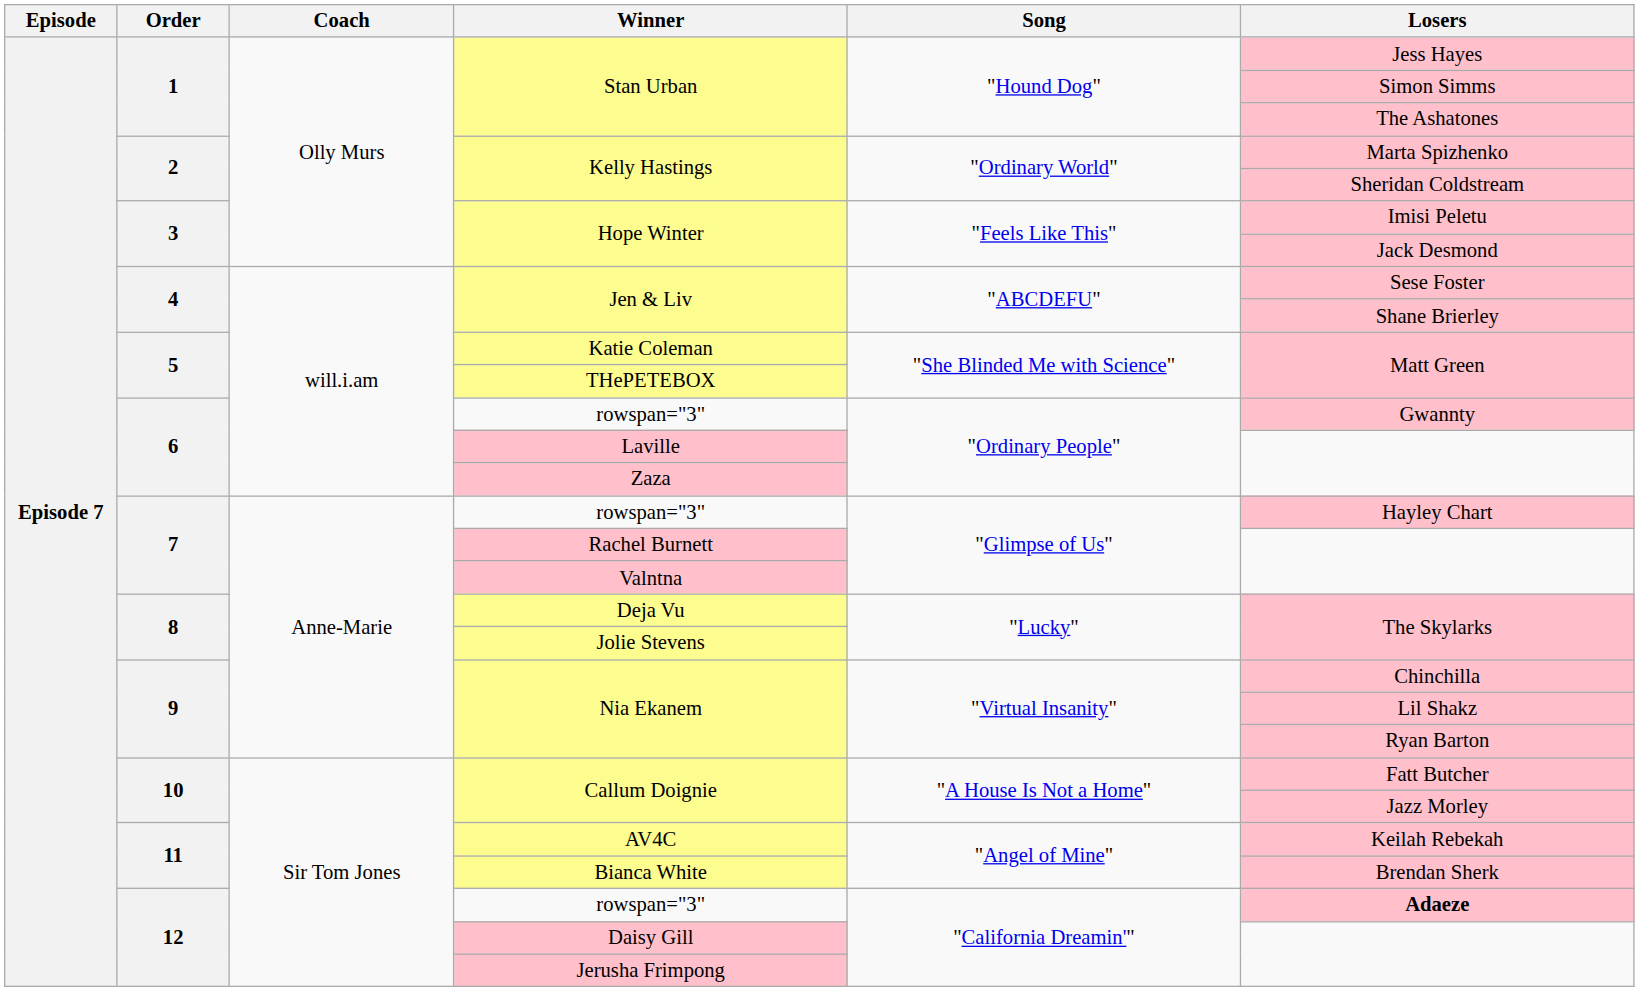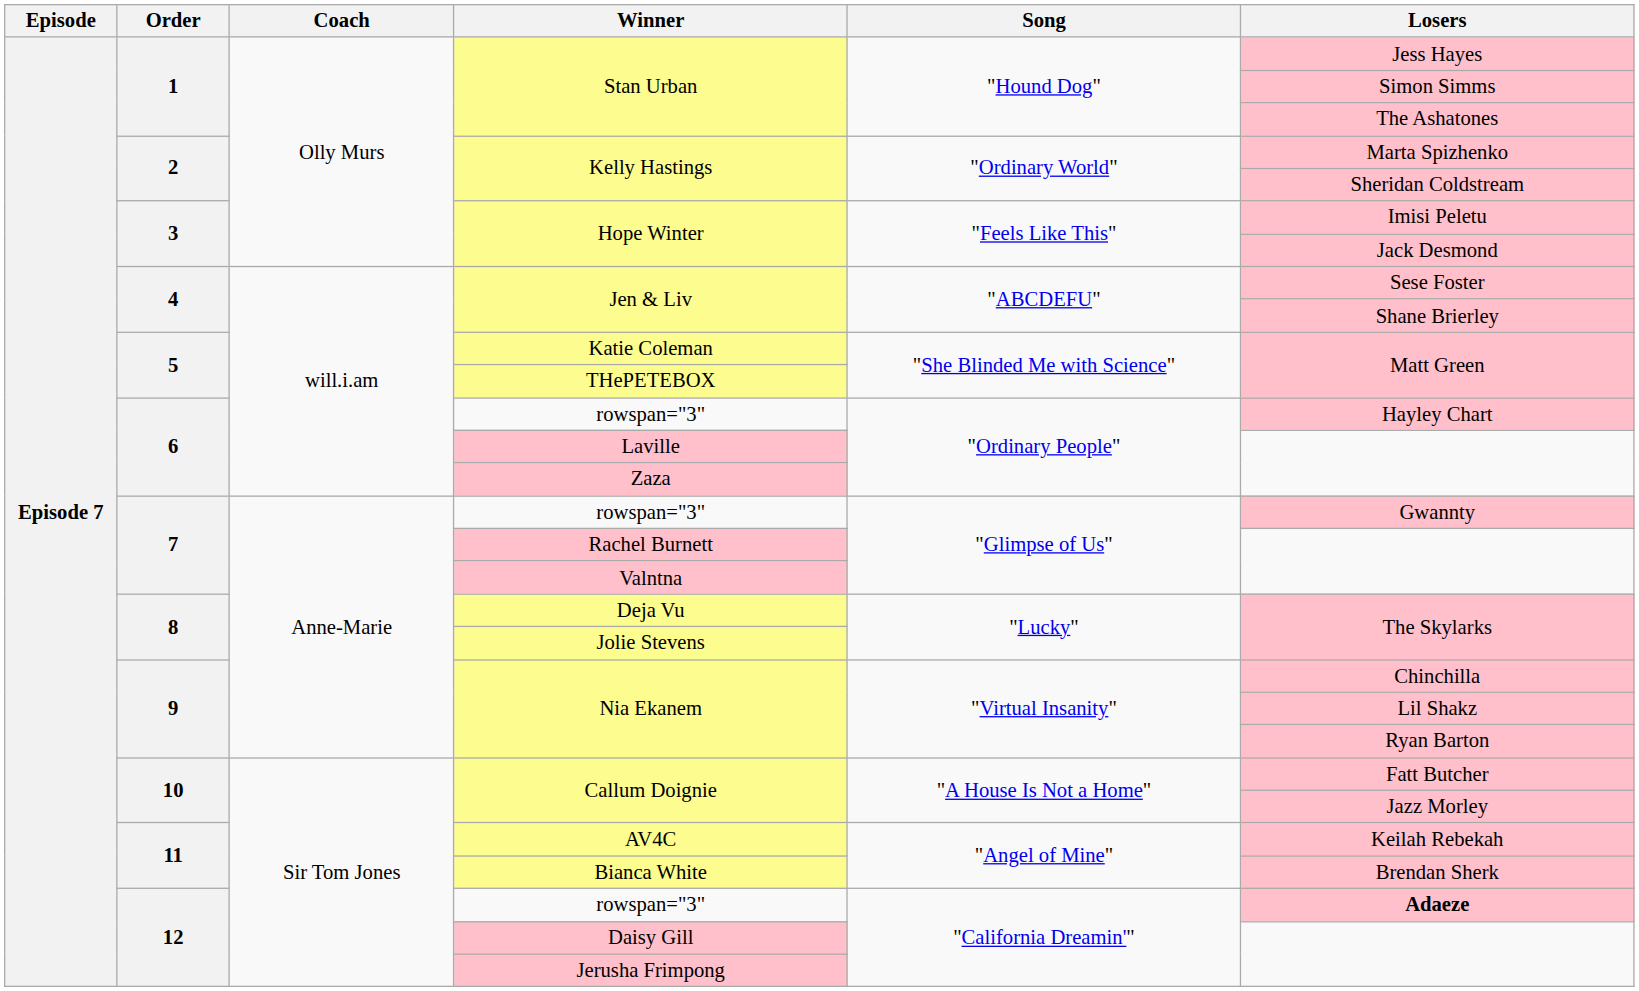6 / rowspan="3" | Losers: Gwannty -> Hayley Chart
7 / rowspan="3" | Losers: Hayley Chart -> Gwannty
